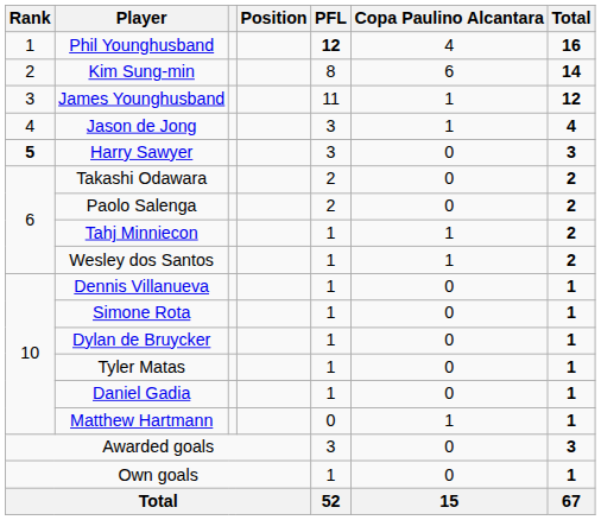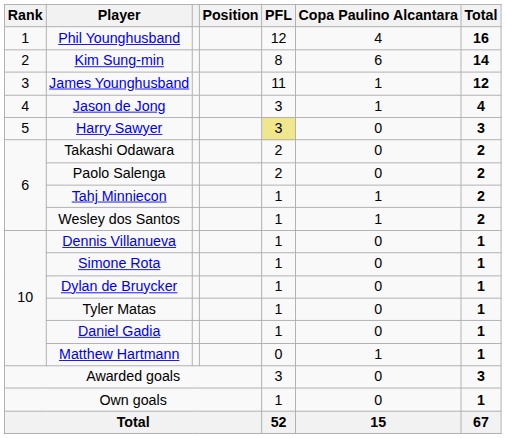Phil Younghusband | PFL: bold -> normal
Harry Sawyer | Rank: bold -> normal
Harry Sawyer | PFL: no background -> khaki background
